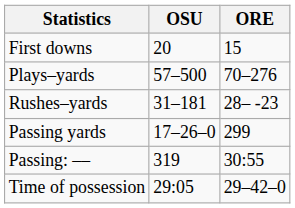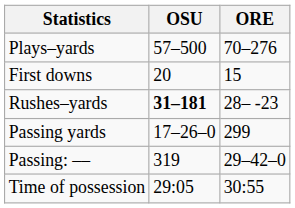rows swapped: First downs <-> Plays–yards
Rushes–yards | OSU: normal -> bold
Passing: –– | ORE: 30:55 -> 29–42–0
Time of possession | ORE: 29–42–0 -> 30:55
